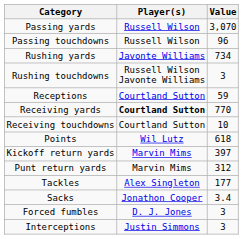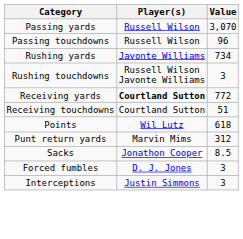- row: Receptions | Courtland Sutton | 59
Receiving yards | Value: 770 -> 772
Receiving touchdowns | Value: 10 -> 51
- row: Kickoff return yards | Marvin Mims | 397
- row: Tackles | Alex Singleton | 177
Sacks | Value: 3.4 -> 8.5
